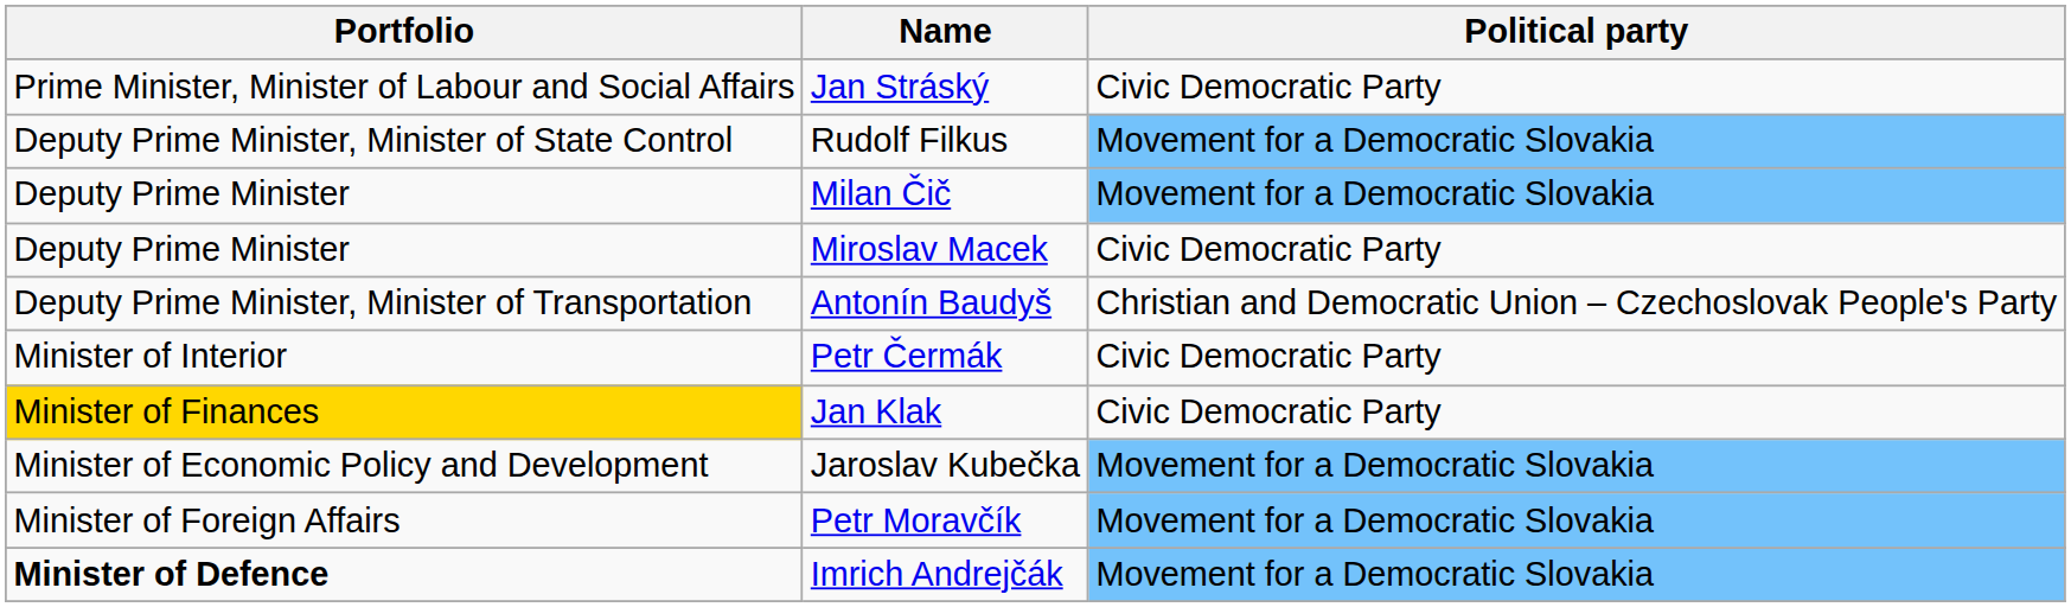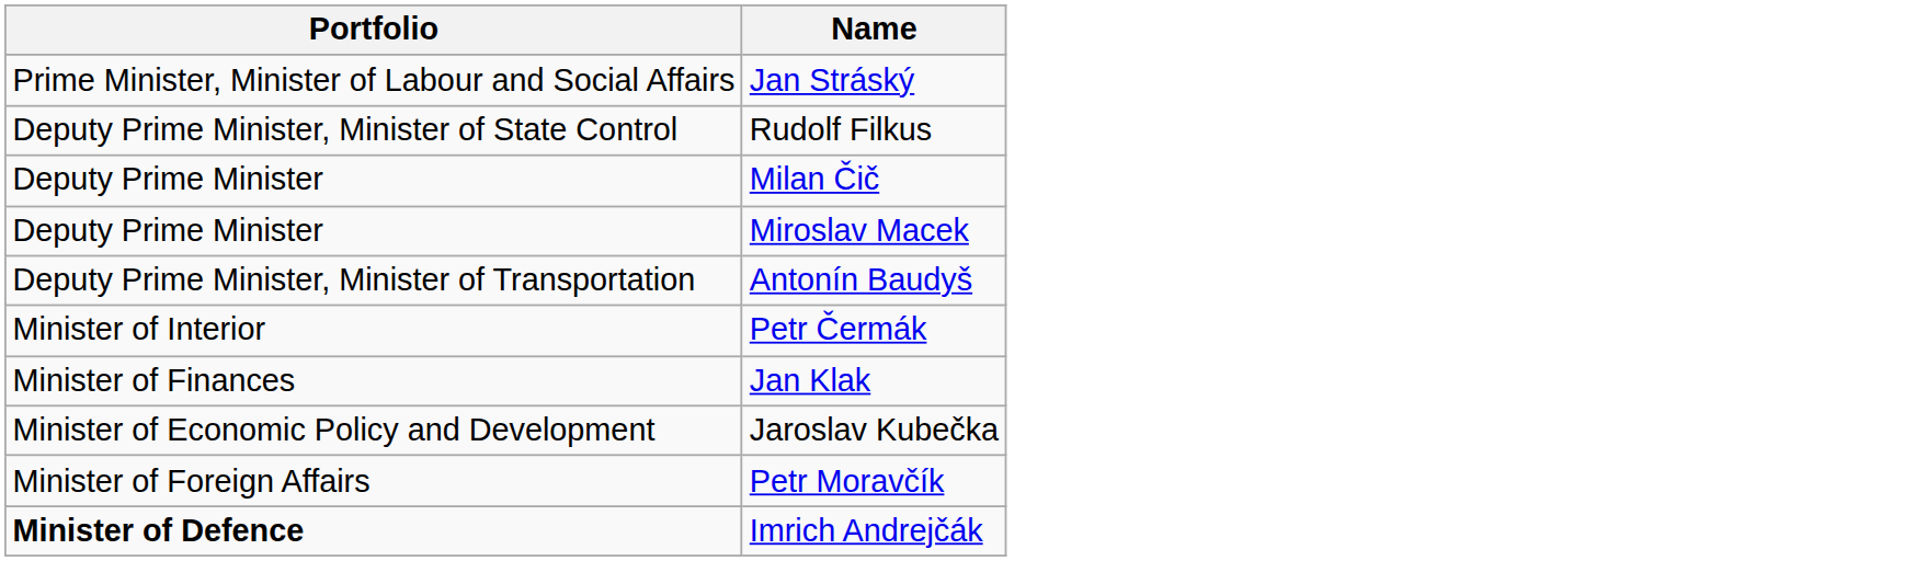- column: Political party | Civic Democratic Party | Movement for a Democratic Slovakia | Movement for a Democratic Slovakia | Civic Democratic Party | Christian and Democratic Union – Czechoslovak People's Party | Civic Democratic Party | Civic Democratic Party | Movement for a Democratic Slovakia | Movement for a Democratic Slovakia | Movement for a Democratic Slovakia
Jan Klak | Portfolio: gold background -> no background
